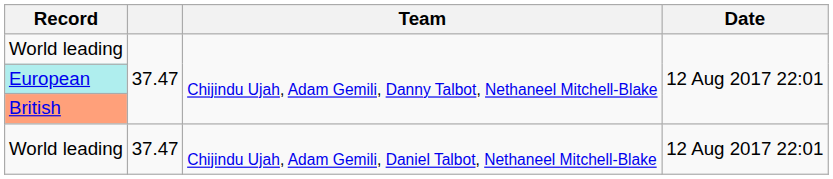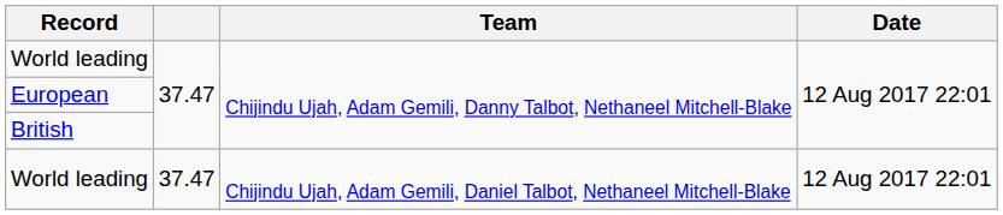European | Record: paleturquoise background -> no background
British | Record: lightsalmon background -> no background
